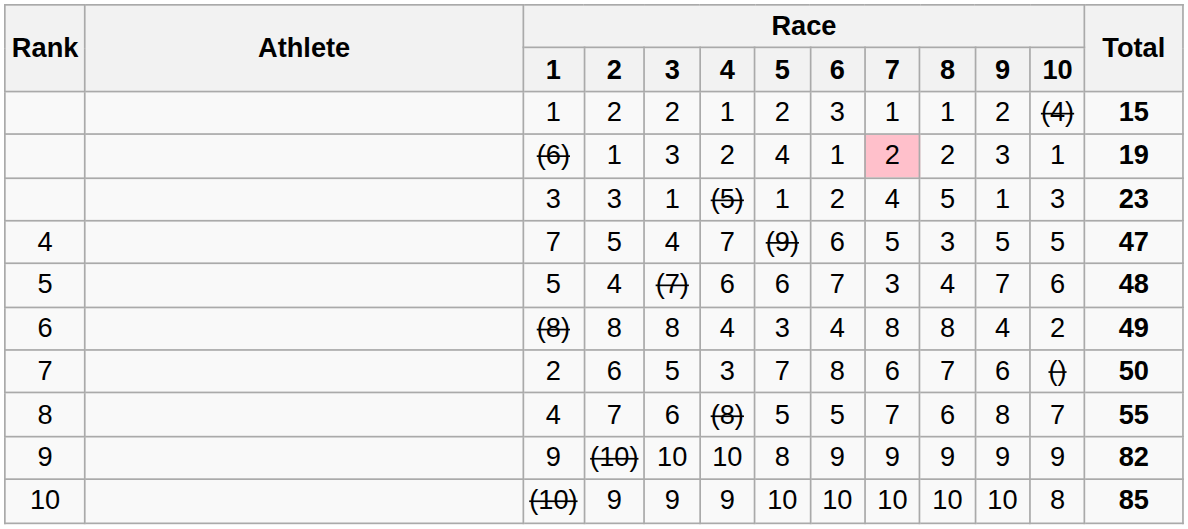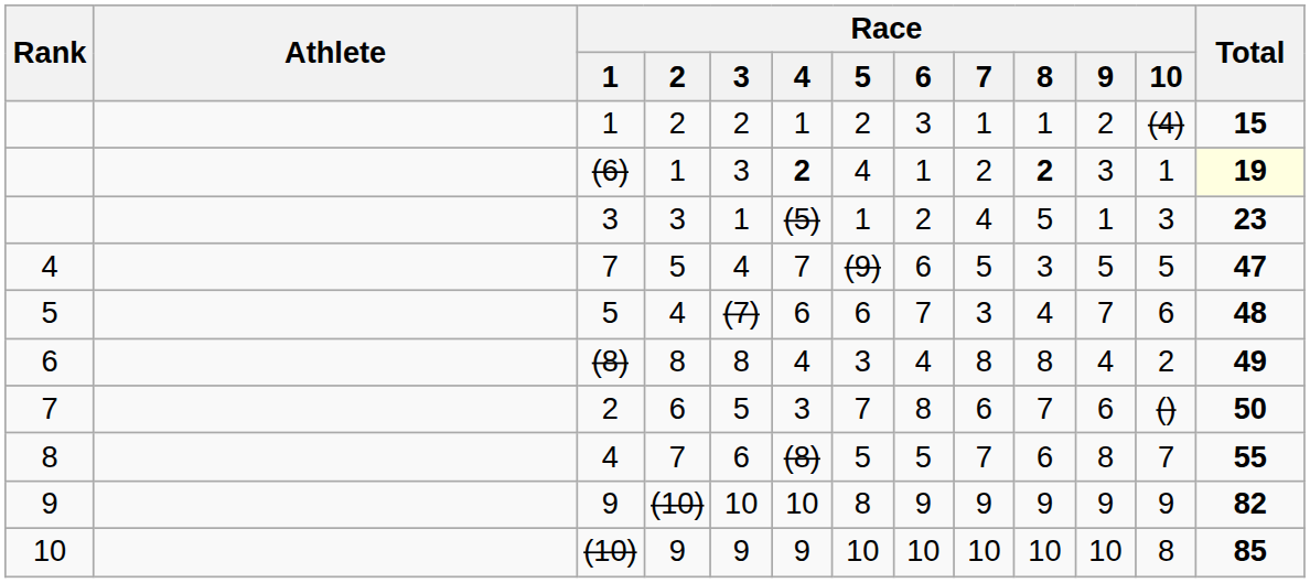(6) | Race / 4: normal -> bold
(6) | Race / 7: pink background -> no background
(6) | Race / 8: normal -> bold
(6) | Total: no background -> lightyellow background
